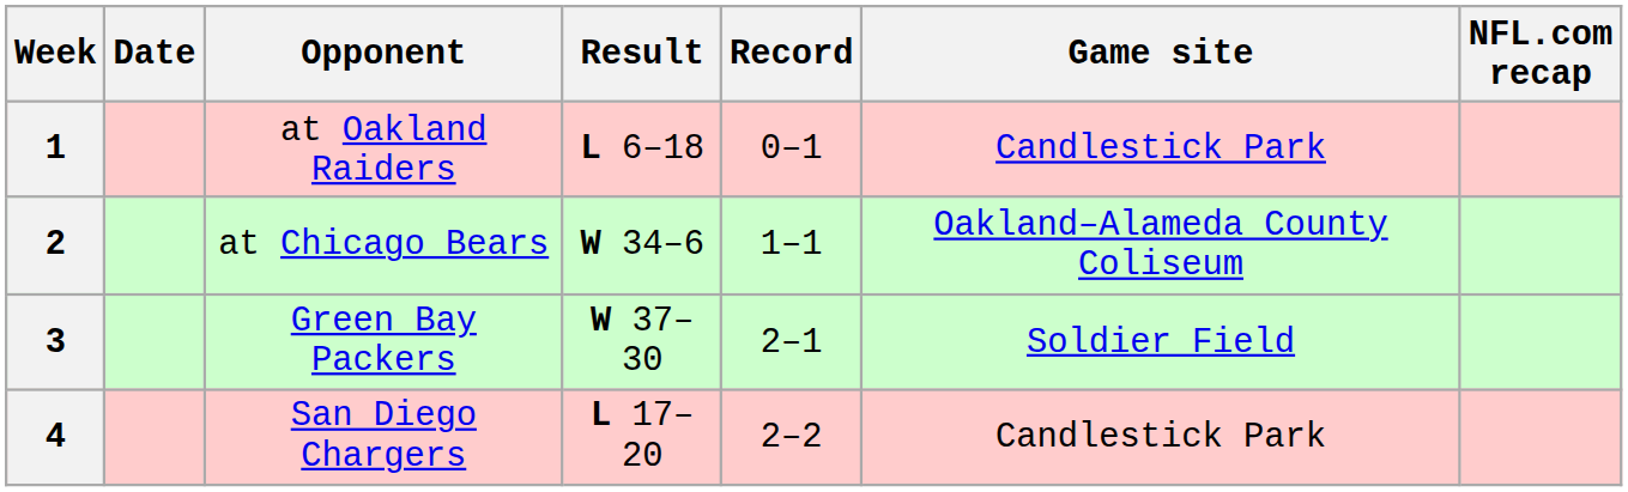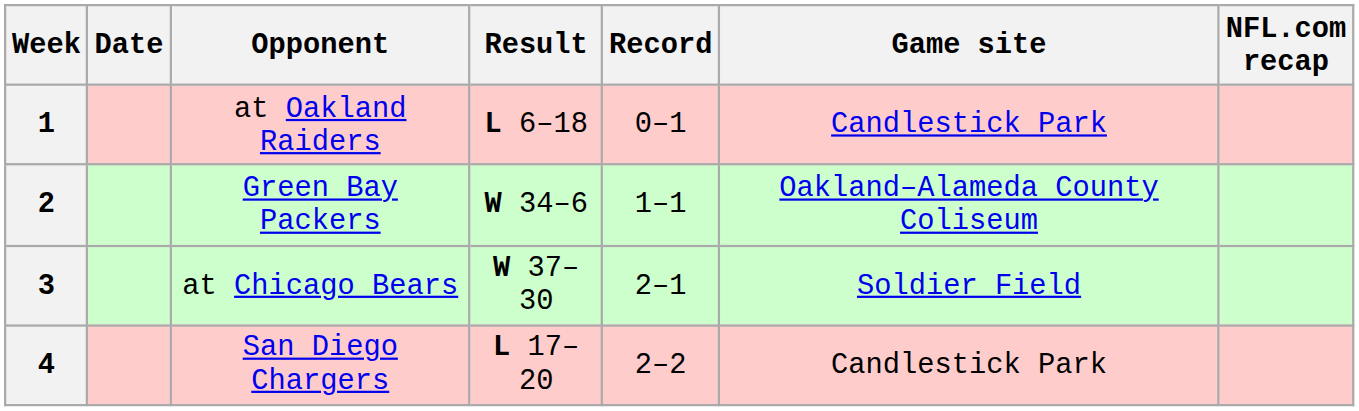2 | Opponent: at Chicago Bears -> Green Bay Packers
3 | Opponent: Green Bay Packers -> at Chicago Bears
